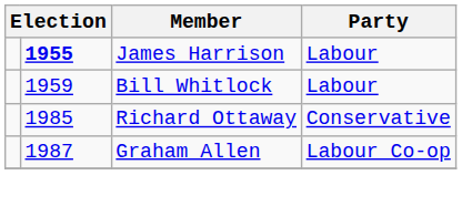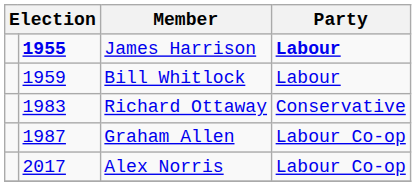James Harrison | Party: normal -> bold
Richard Ottaway | column 2: 1985 -> 1983
+ row: 2017 | Alex Norris | Labour Co-op
